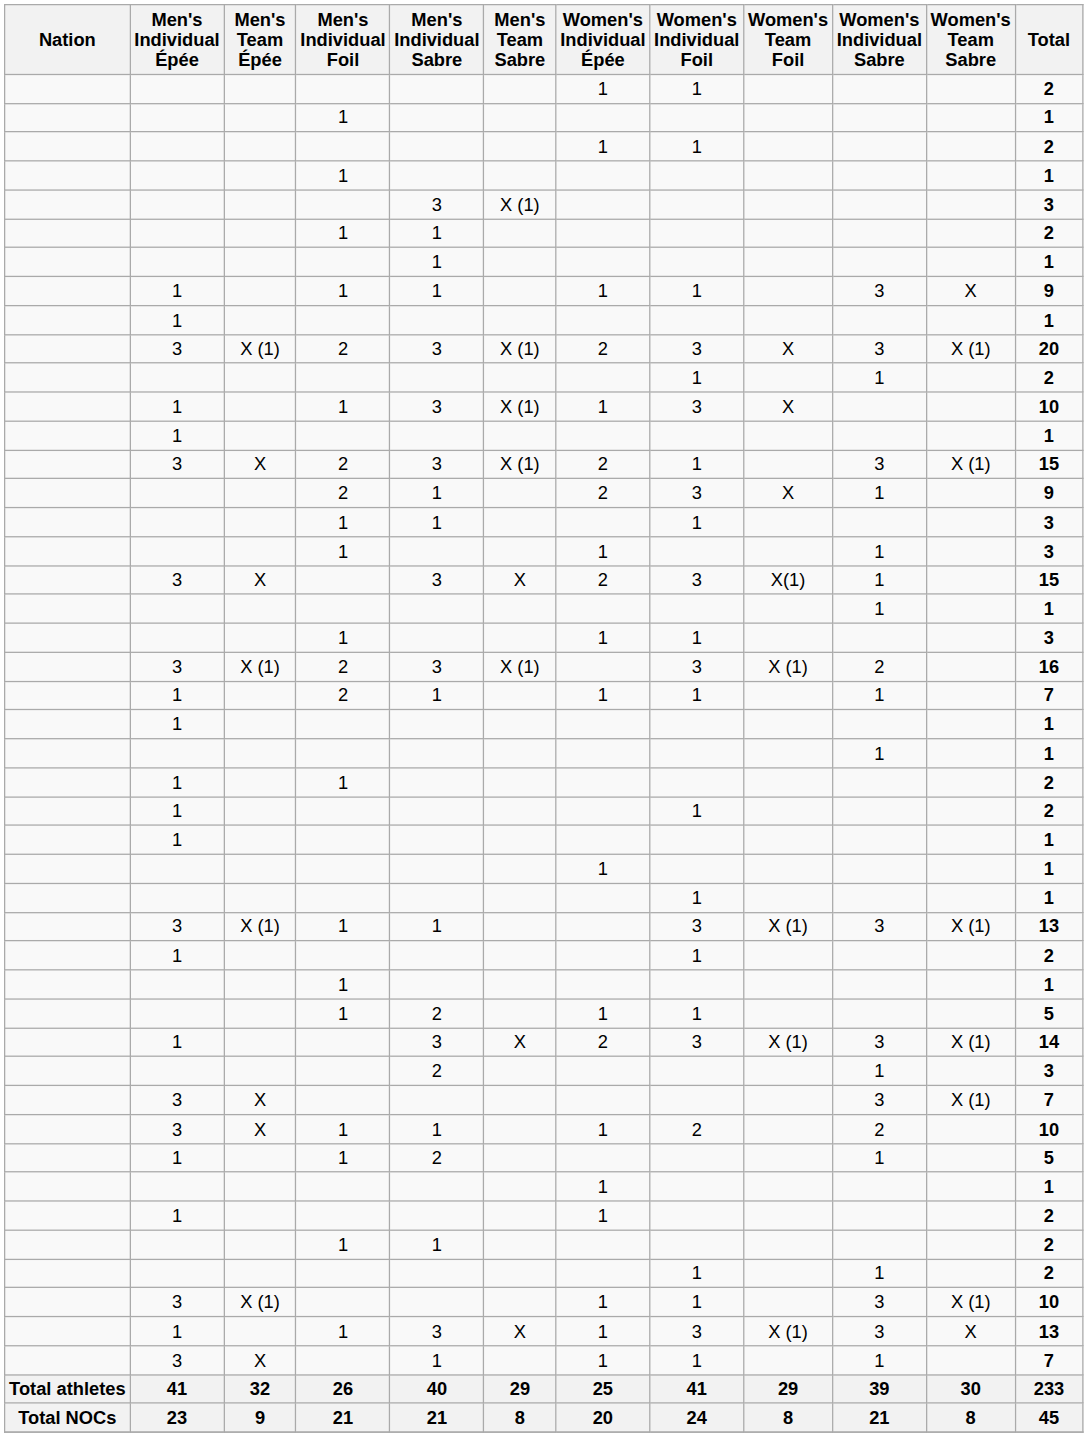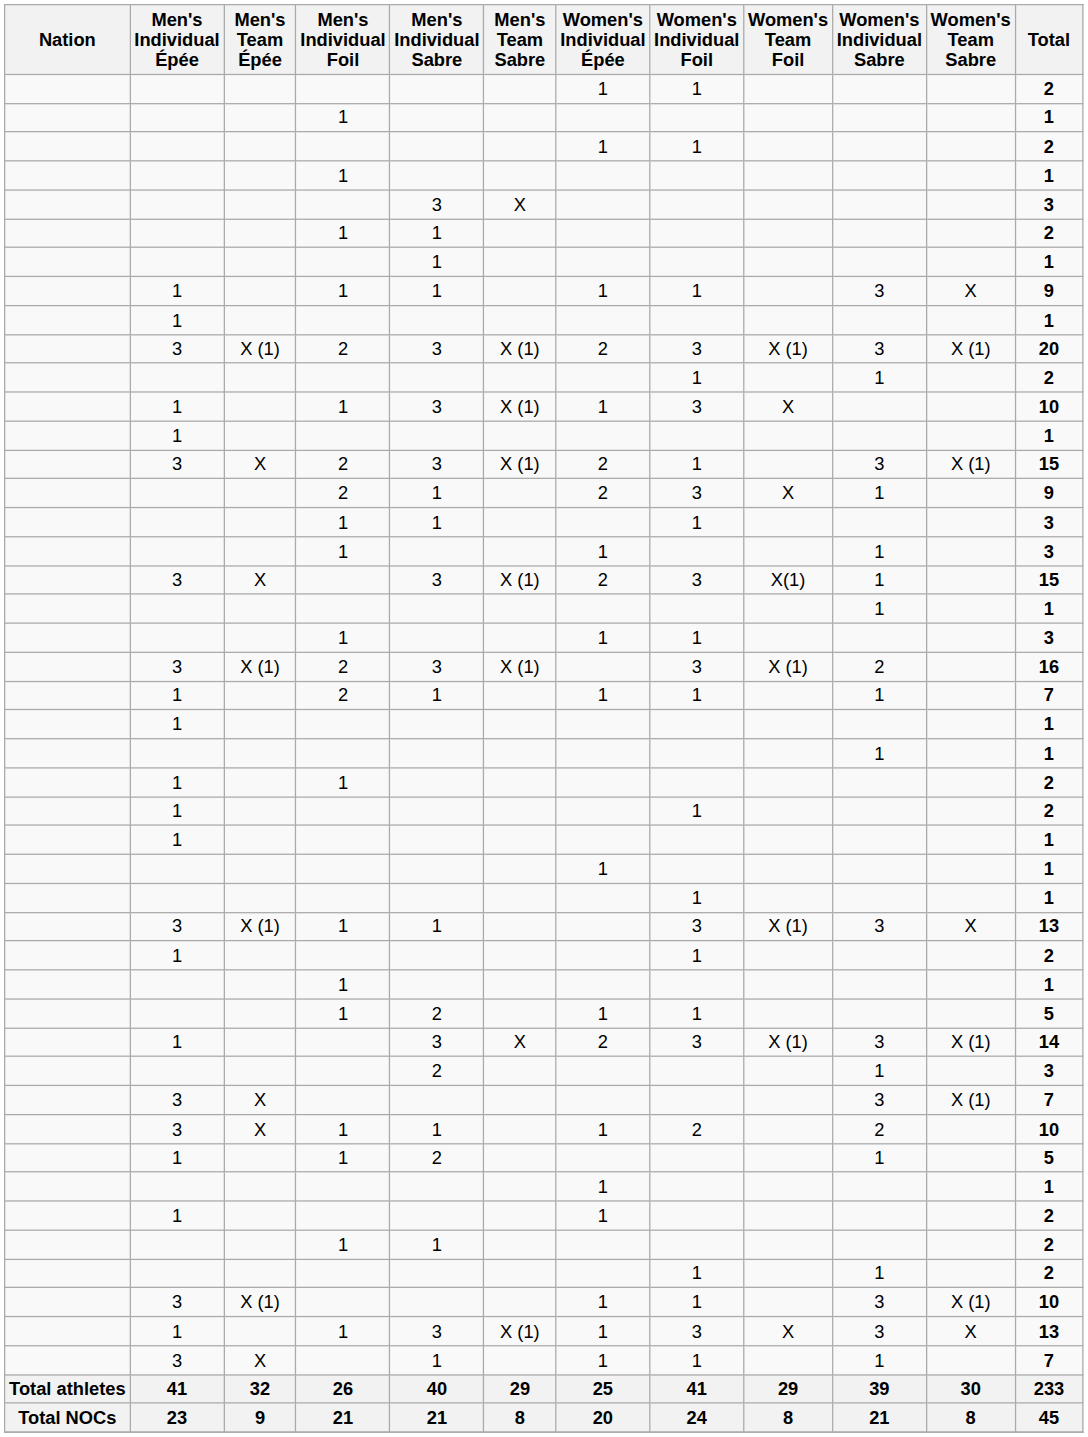row 6 | Men's Team Sabre: X (1) -> X
row 11 | Women's Team Foil: X -> X (1)
row 19 | Men's Team Sabre: X -> X (1)
row 31 | Women's Team Sabre: X (1) -> X
row 45 | Men's Team Sabre: X -> X (1)
row 45 | Women's Team Foil: X (1) -> X
